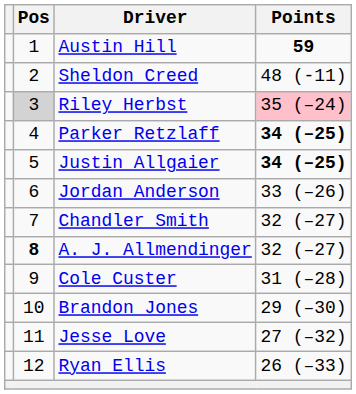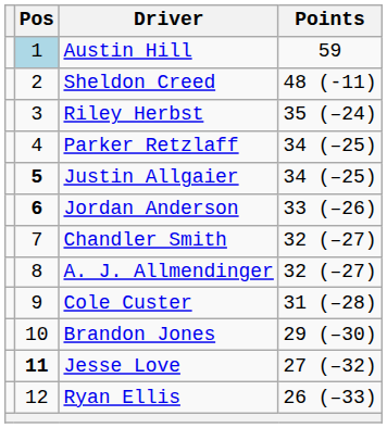Austin Hill | Pos: no background -> lightblue background
Austin Hill | Points: bold -> normal
Riley Herbst | Pos: lightgrey background -> no background
Riley Herbst | Points: pink background -> no background
Parker Retzlaff | Points: bold -> normal
Justin Allgaier | Pos: normal -> bold
Justin Allgaier | Points: bold -> normal
Jordan Anderson | Pos: normal -> bold
A. J. Allmendinger | Pos: bold -> normal
Jesse Love | Pos: normal -> bold
